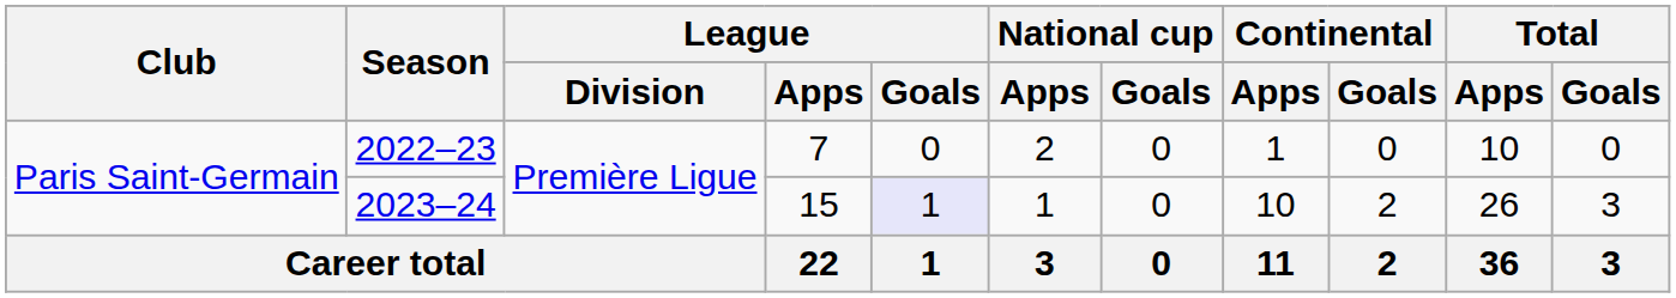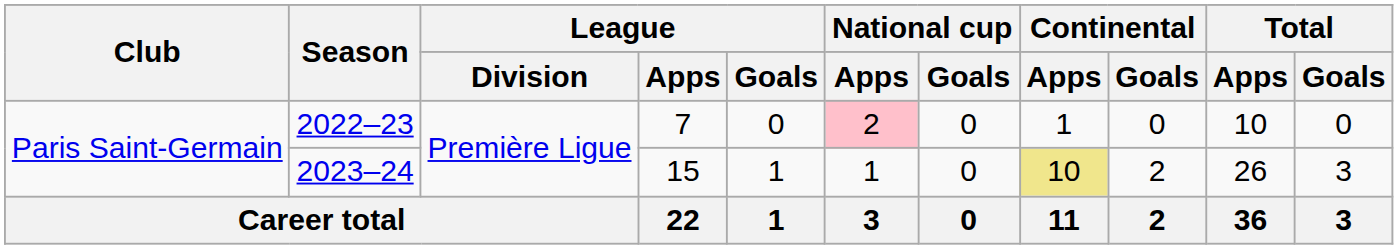2022–23 | National cup / Apps: no background -> pink background
2023–24 | League / Goals: lavender background -> no background
2023–24 | Continental / Apps: no background -> khaki background
